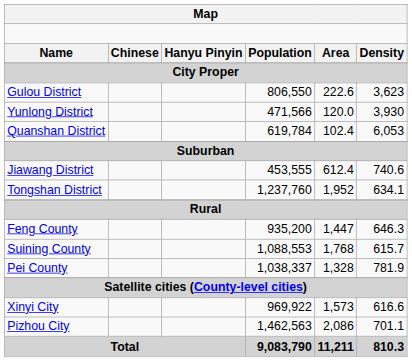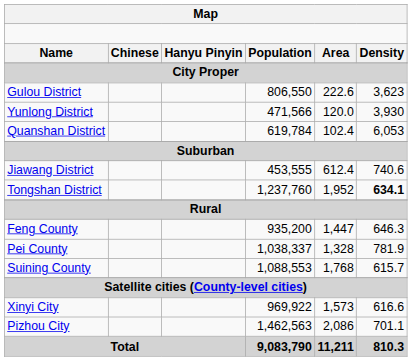Tongshan District | column 6: normal -> bold
rows swapped: Pei County <-> Suining County
